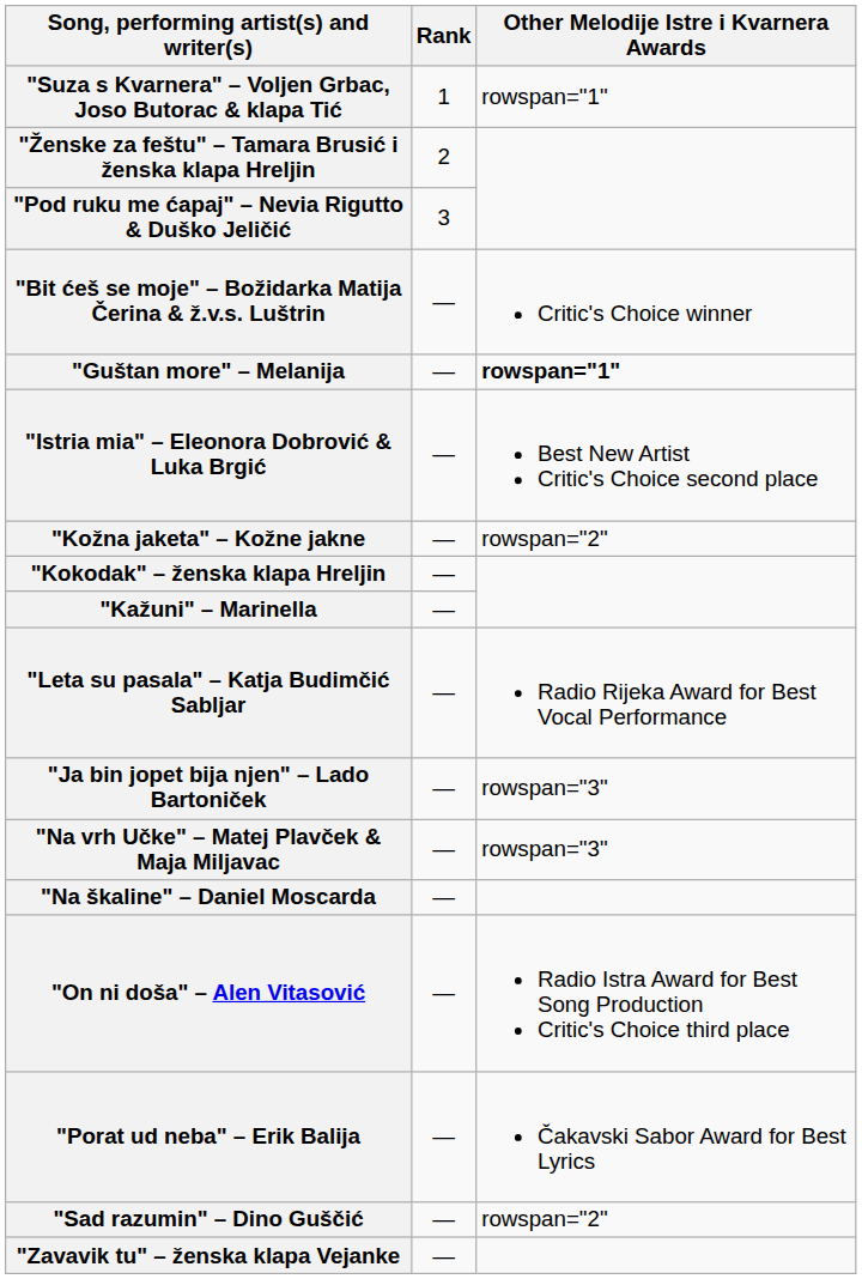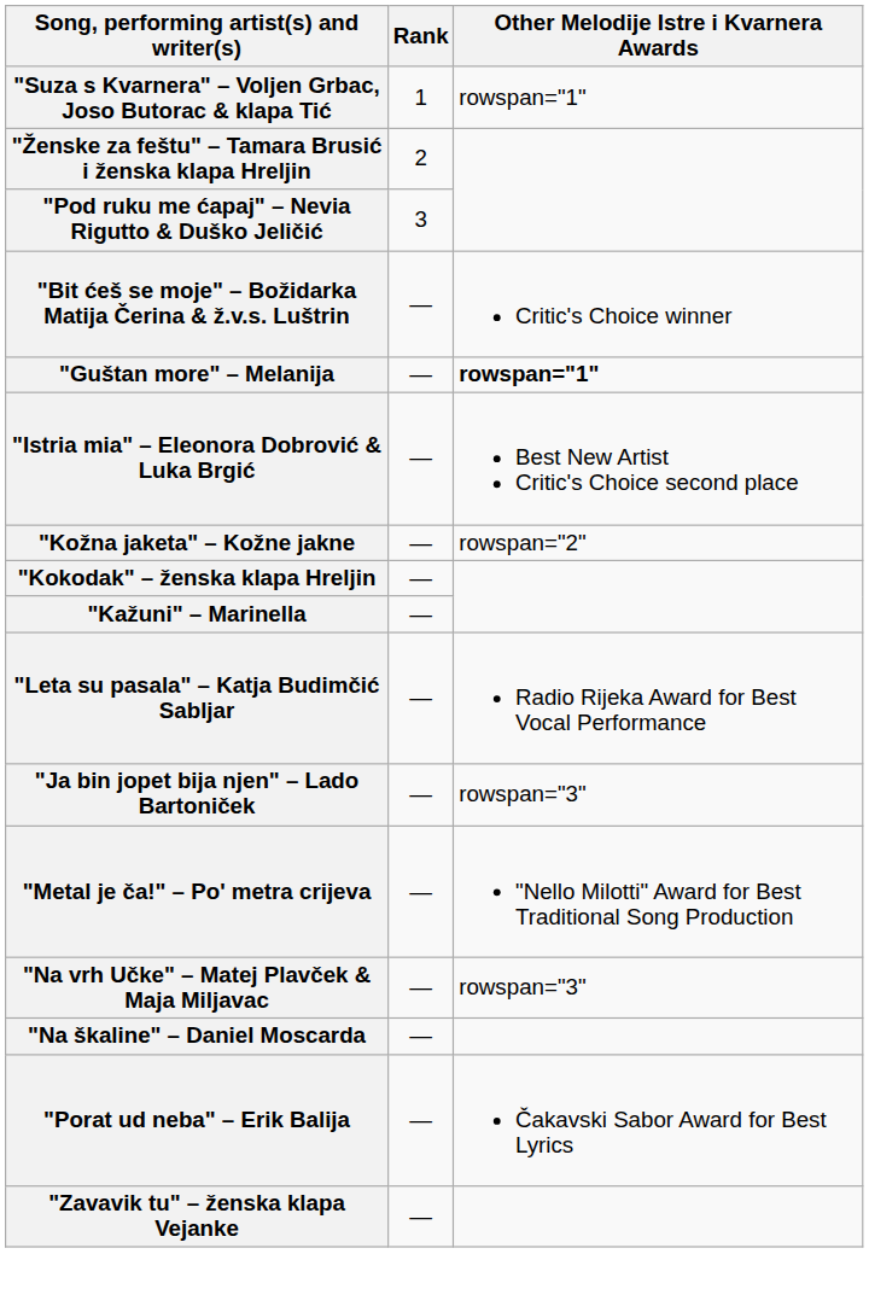+ row: "Metal je ča!" – Po' metra crijeva | — | "Nello Milotti" Award for Best Traditional Song Production
- row: "On ni doša" – Alen Vitasović | — | Radio Istra Award for Best Song Production Critic's Choice third place
- row: "Sad razumin" – Dino Guščić | — | rowspan="2"
